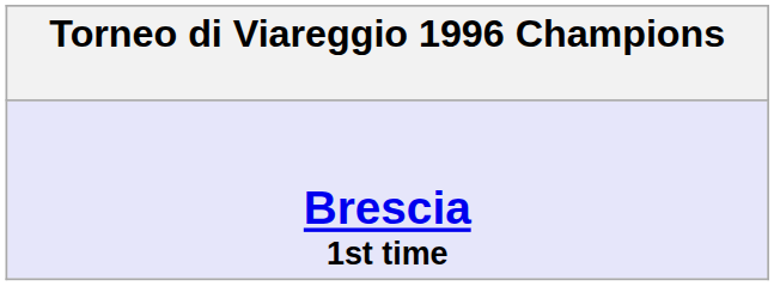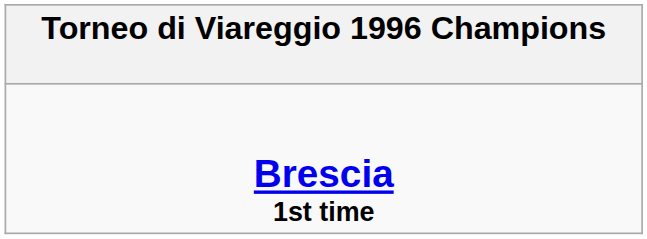row 2 | column 1: lavender background -> no background
